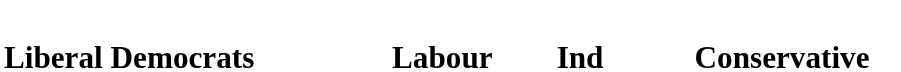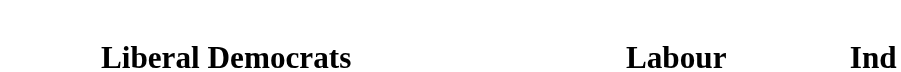- column: 23 | Conservative
